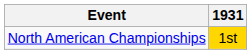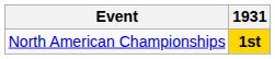North American Championships | 1931: normal -> bold
